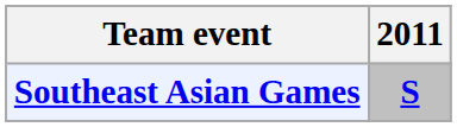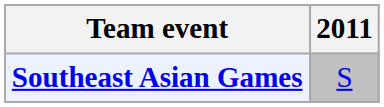Southeast Asian Games | 2011: bold -> normal
